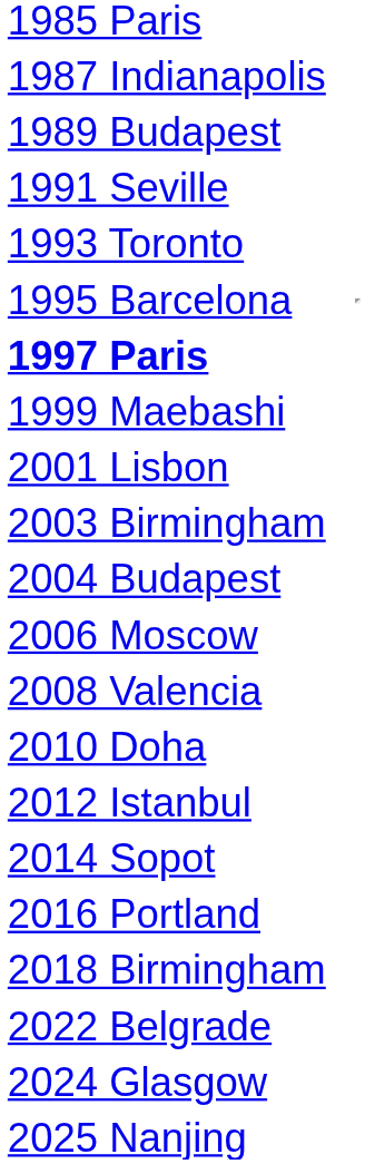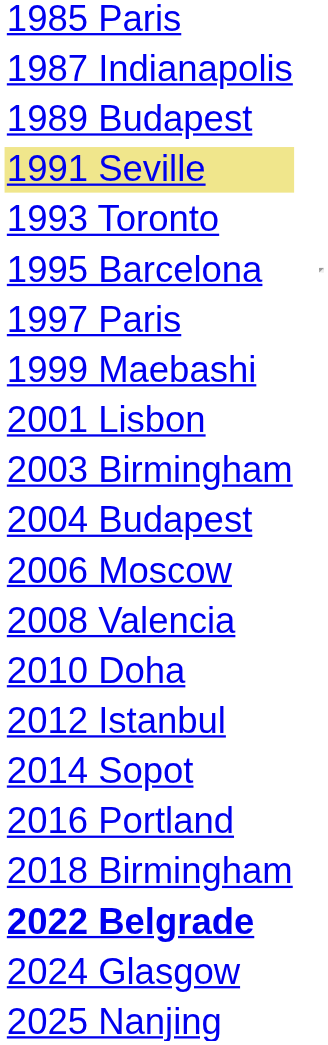1991 Seville | column 1: no background -> khaki background
1997 Paris | column 1: bold -> normal
2022 Belgrade | column 1: normal -> bold
